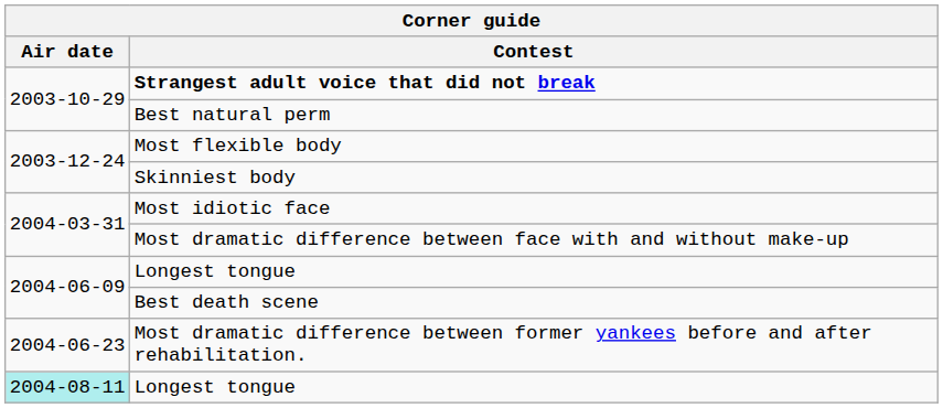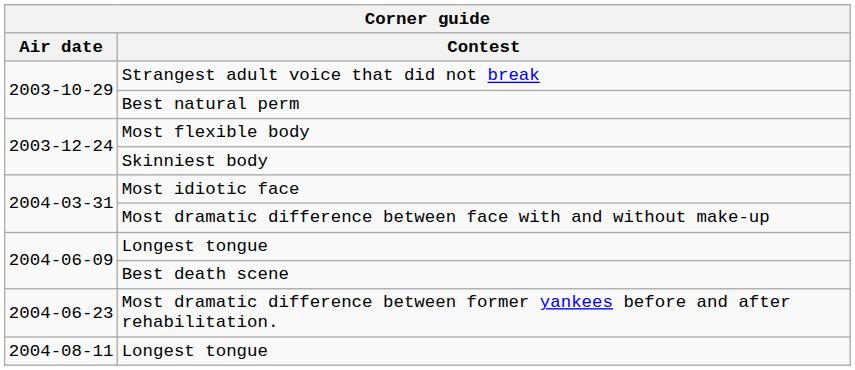Strangest adult voice that did not break | Contest: bold -> normal
2004-08-11 / Longest tongue | Air date: paleturquoise background -> no background
